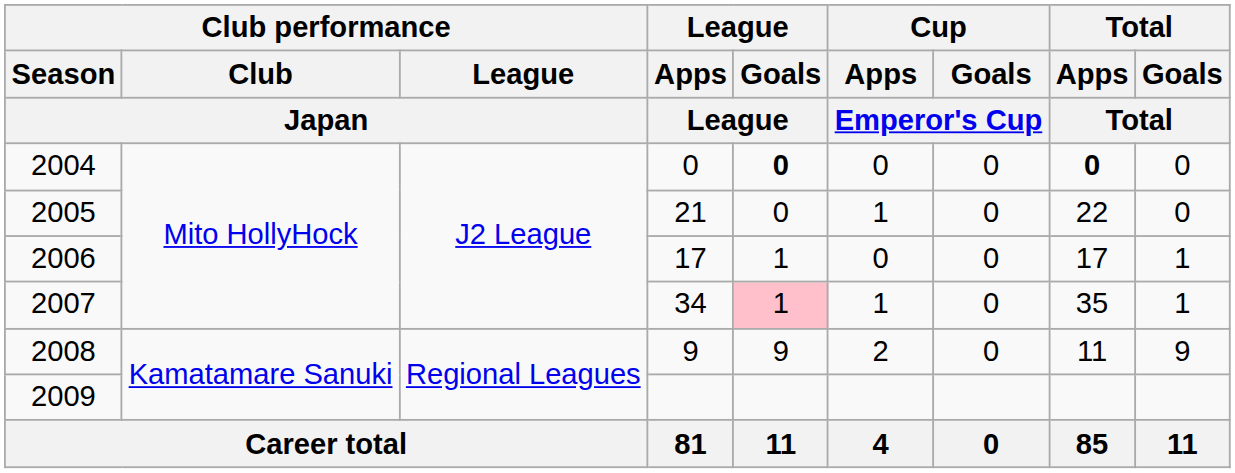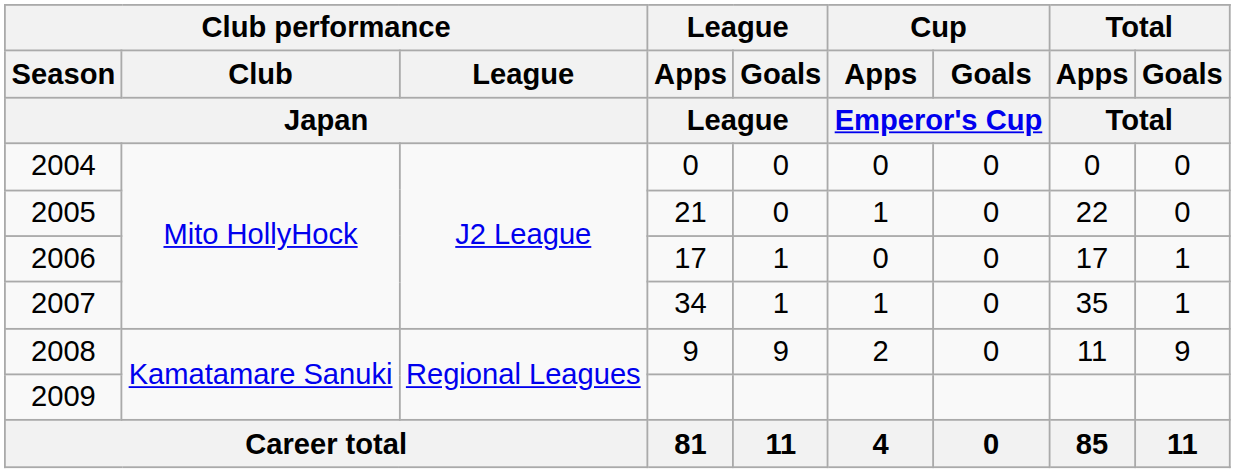2004 | League / Goals / League: bold -> normal
2004 | Total / Apps / Total: bold -> normal
2007 | League / Goals / League: pink background -> no background
